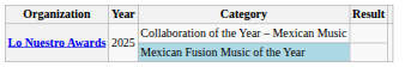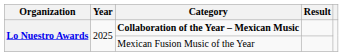Collaboration of the Year – Mexican Music | Category: normal -> bold
Mexican Fusion Music of the Year | Category: lightblue background -> no background
